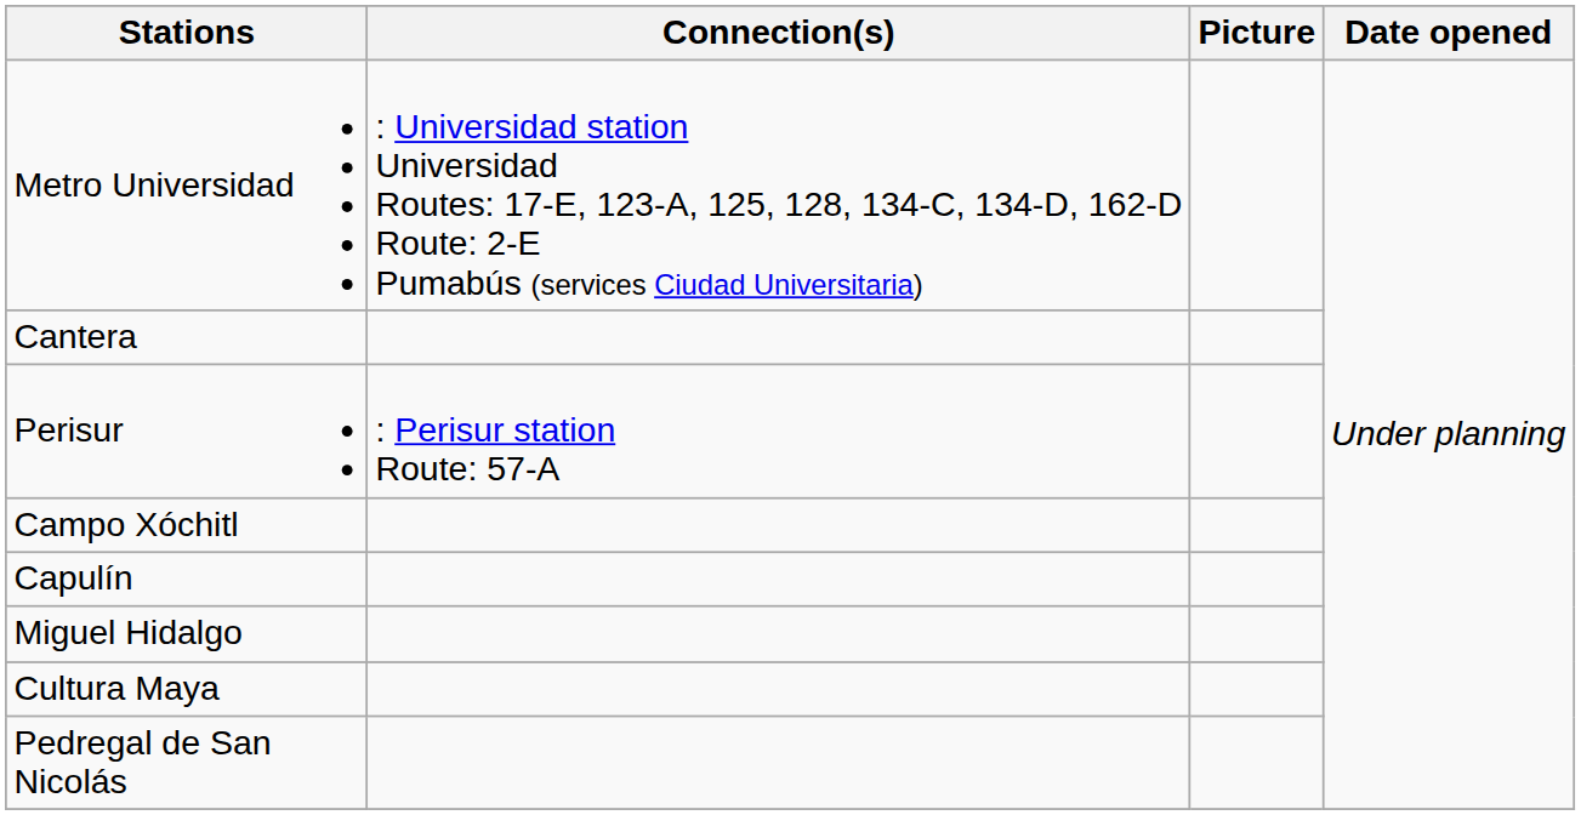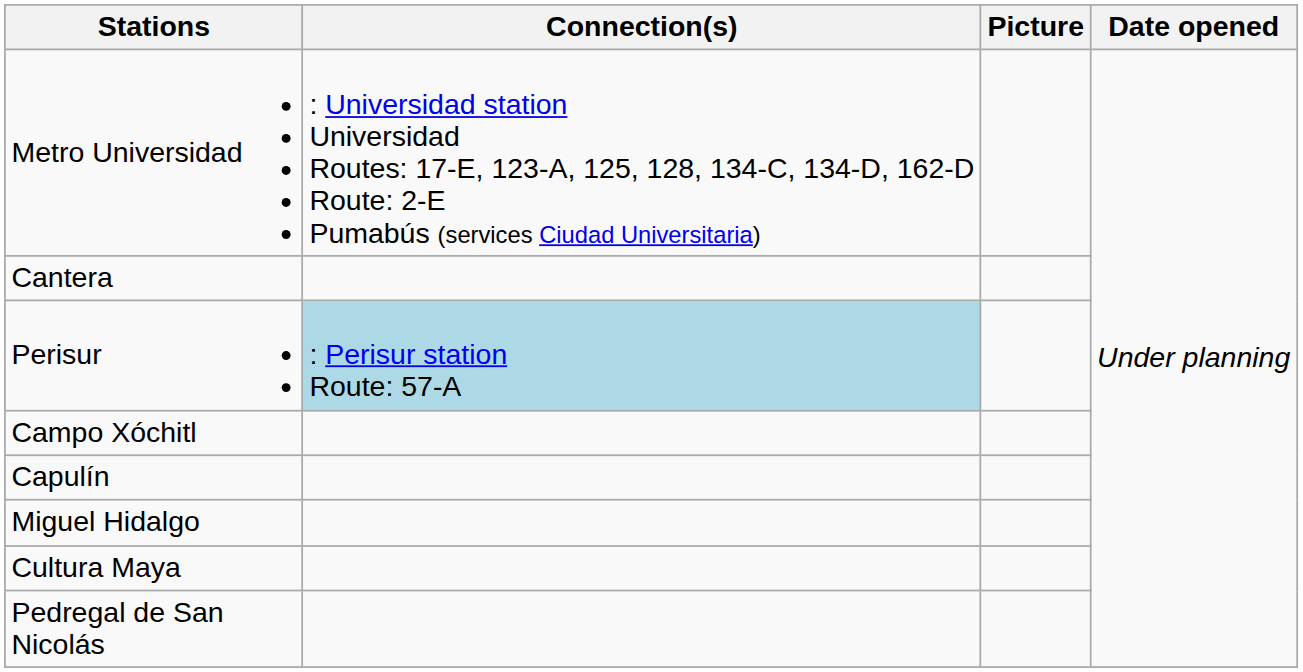Perisur | Connection(s): no background -> lightblue background
